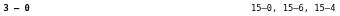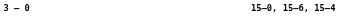row 1 | column 2: normal -> bold
